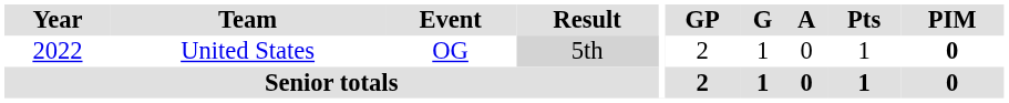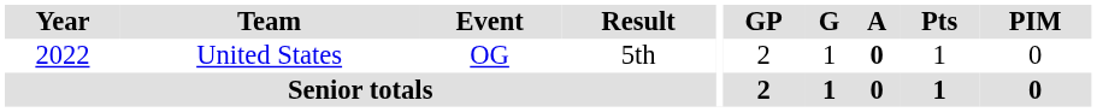United States | Result: lightgrey background -> no background
United States | A: normal -> bold
United States | PIM: bold -> normal
